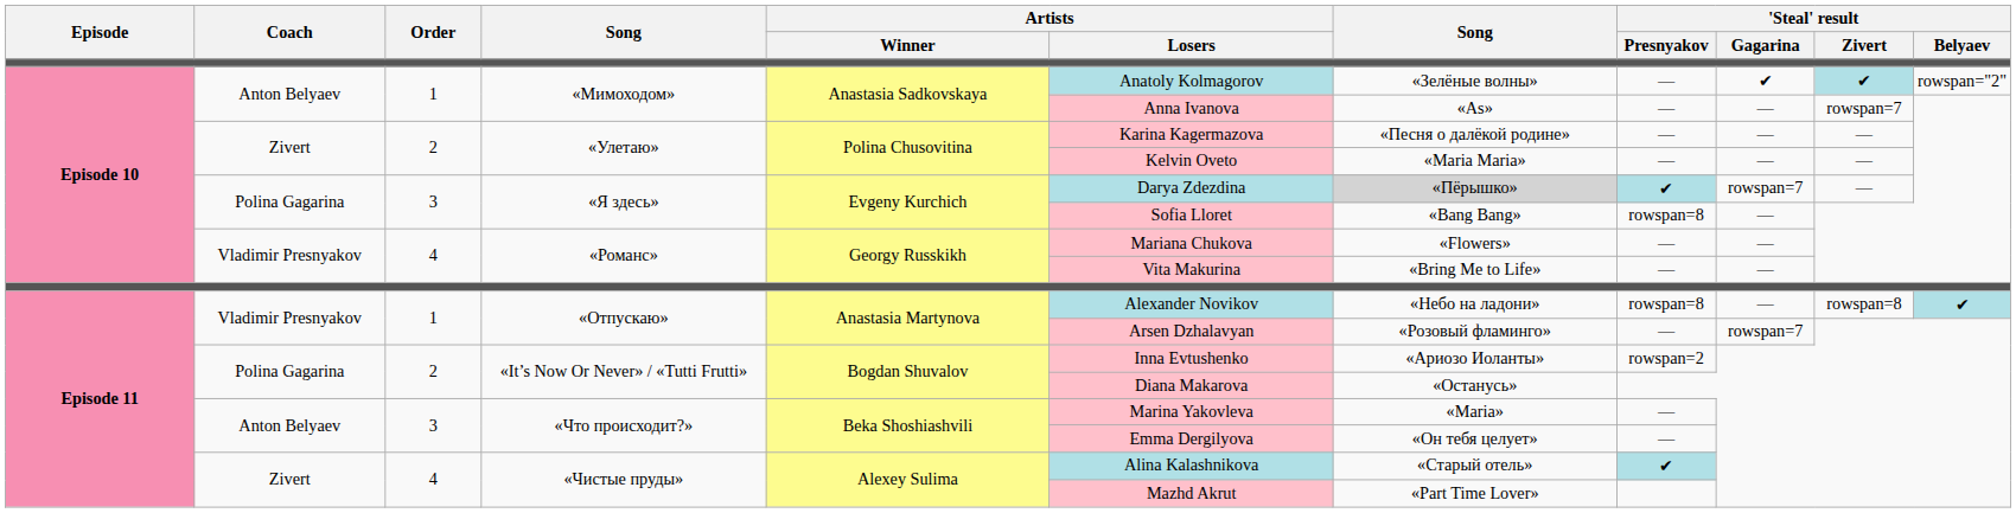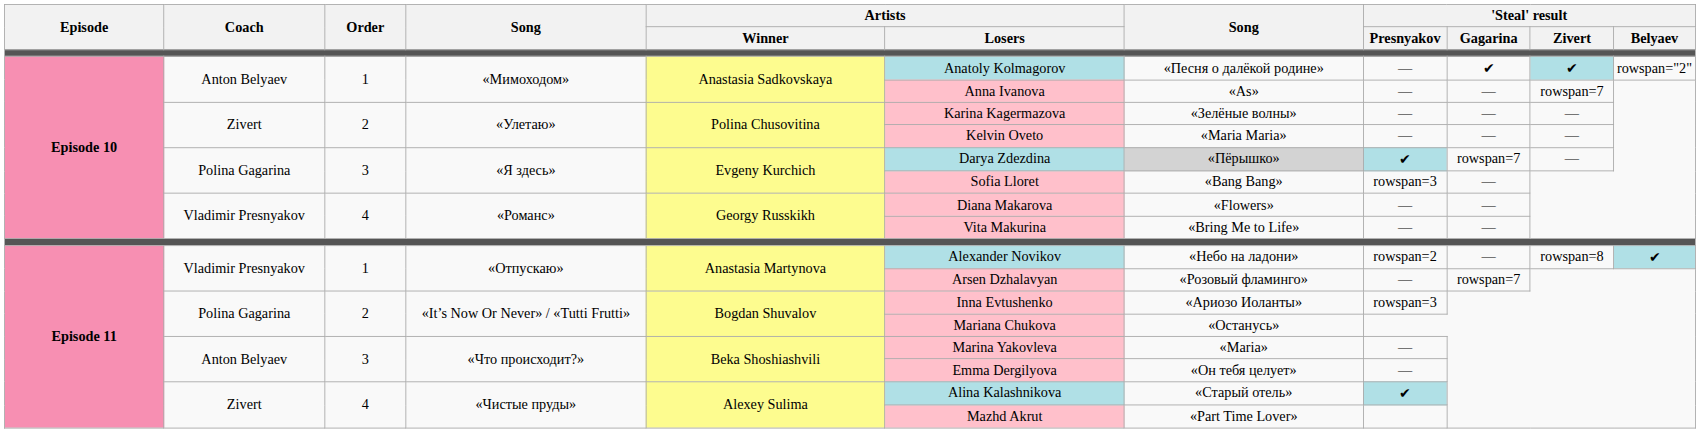row 4 | column 7: «Зелёные волны» -> «Песня о далёкой родине»
row 6 | column 7: «Песня о далёкой родине» -> «Зелёные волны»
row 9 | 'Steal' result / Presnyakov: rowspan=8 -> rowspan=3
row 10 | Artists / Losers: Mariana Chukova -> Diana Makarova
row 13 | 'Steal' result / Presnyakov: rowspan=8 -> rowspan=2
row 15 | 'Steal' result / Presnyakov: rowspan=2 -> rowspan=3
row 16 | Artists / Losers: Diana Makarova -> Mariana Chukova
